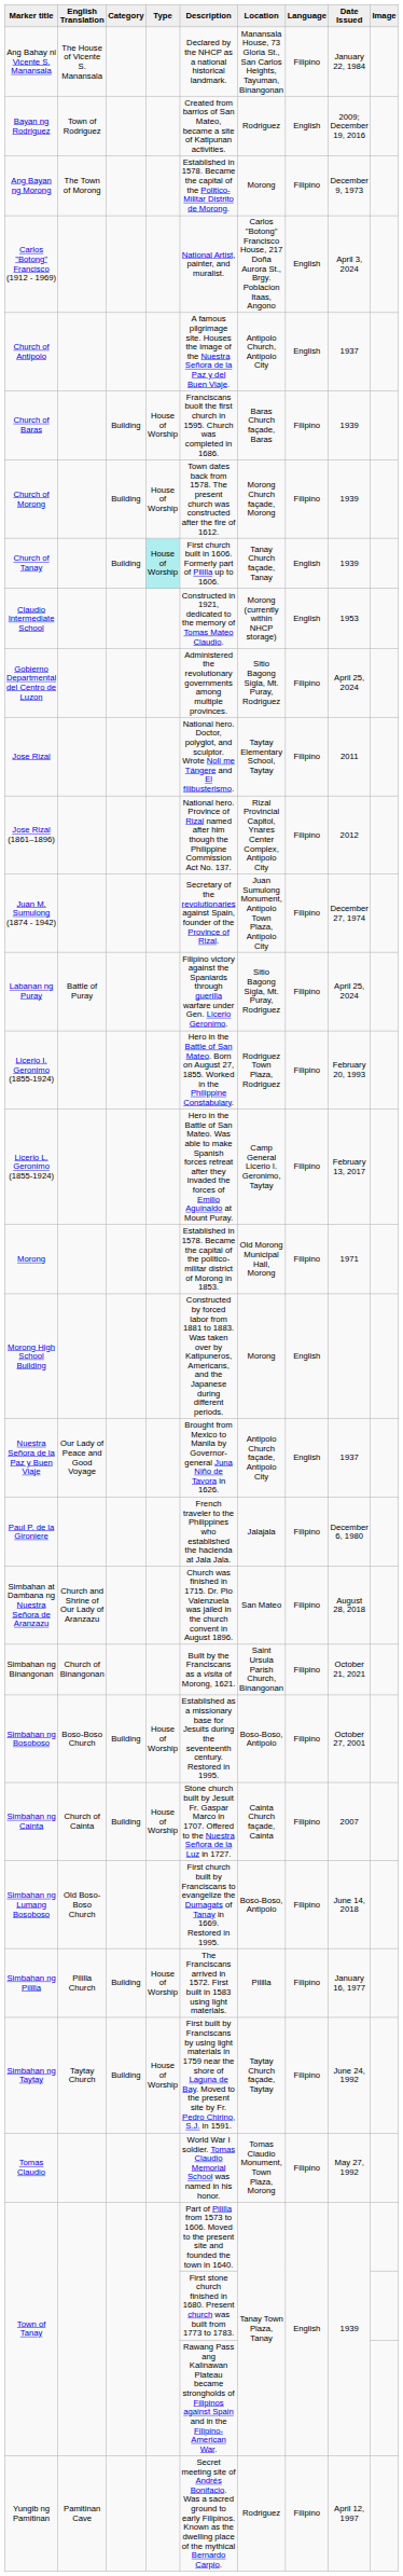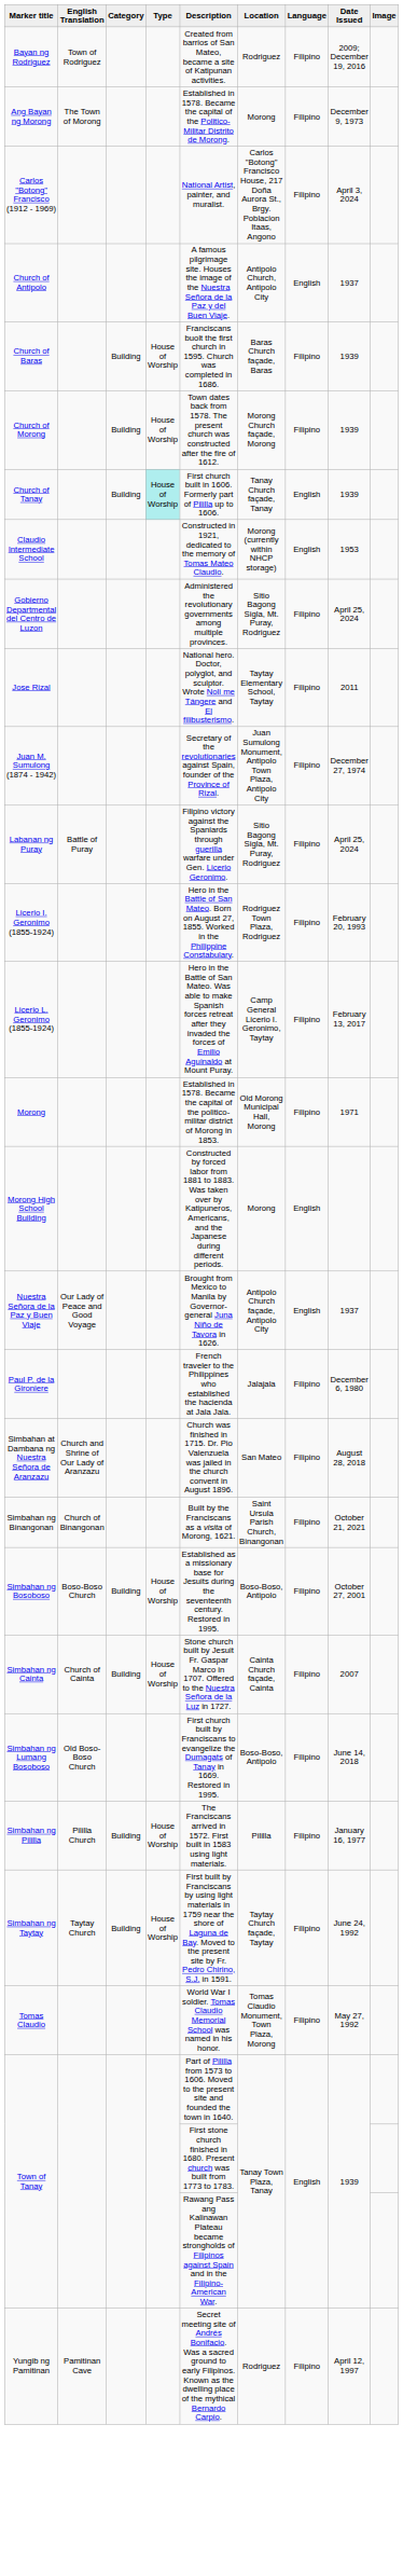- row: Ang Bahay ni Vicente S. Manansala | The House of Vicente S. Manansala | Declared by the NHCP as a national historical landmark. | Manansala House, 73 Gloria St., San Carlos Heights, Tayuman, Binangonan | Filipino | January 22, 1984
Bayan ng Rodriguez | Language: English -> Filipino
Carlos "Botong" Francisco (1912 - 1969) | Language: English -> Filipino
- row: Jose Rizal (1861–1896) | National hero. Province of Rizal named after him though the Philippine Commission Act No. 137. | Rizal Provincial Capitol, Ynares Center Complex, Antipolo City | Filipino | 2012
